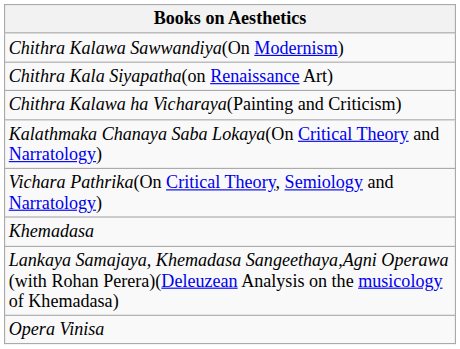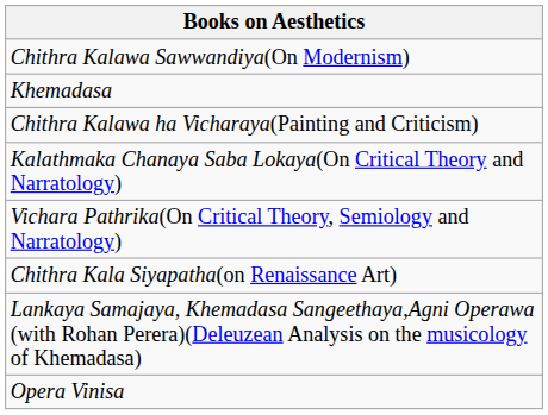row 3 | column 1: Chithra Kala Siyapatha(on Renaissance Art) -> Khemadasa
row 7 | column 1: Khemadasa -> Chithra Kala Siyapatha(on Renaissance Art)
